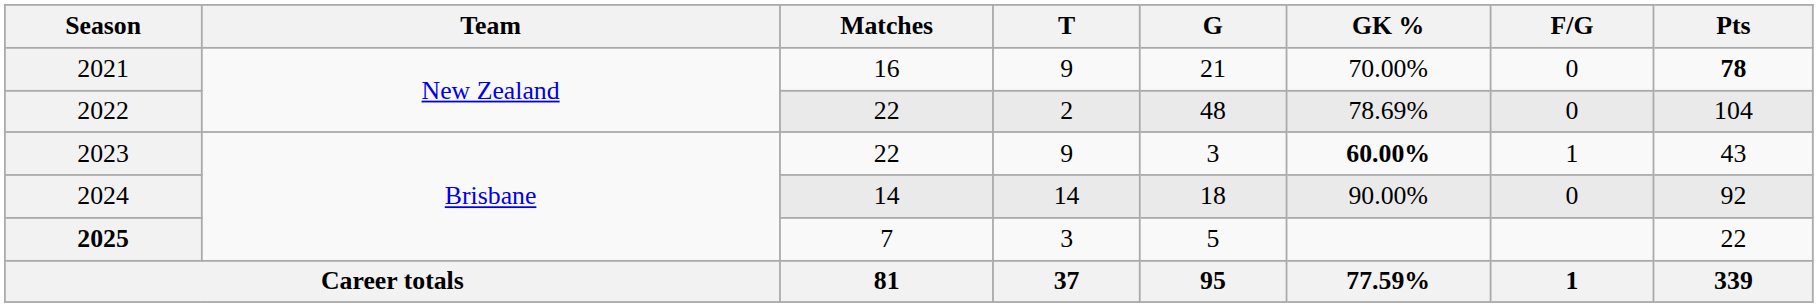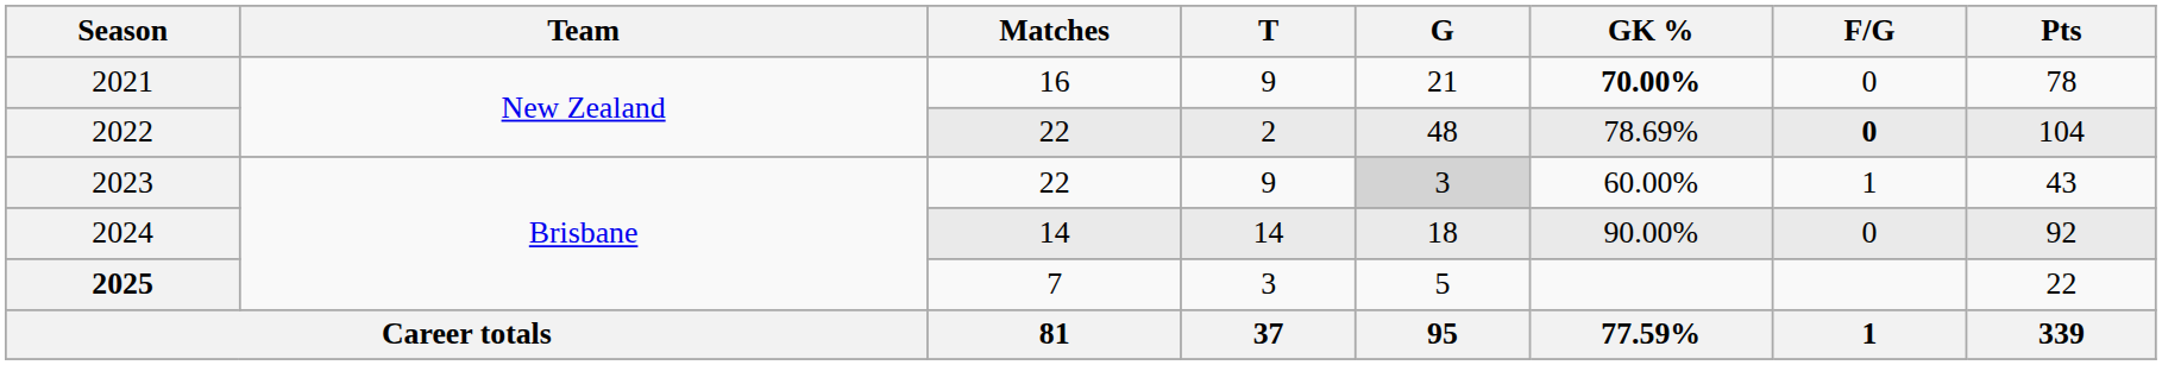2021 | GK %: normal -> bold
2021 | Pts: bold -> normal
2022 | F/G: normal -> bold
2023 | G: no background -> lightgrey background
2023 | GK %: bold -> normal
